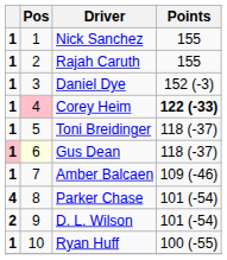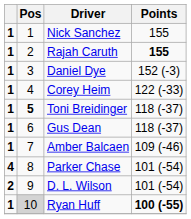Rajah Caruth | Points: normal -> bold
Corey Heim | Pos: pink background -> no background
Corey Heim | Points: bold -> normal
Toni Breidinger | Pos: normal -> bold
Gus Dean | column 1: pink background -> no background
Gus Dean | Pos: lightyellow background -> no background
Ryan Huff | Pos: no background -> lightgrey background
Ryan Huff | Points: normal -> bold
